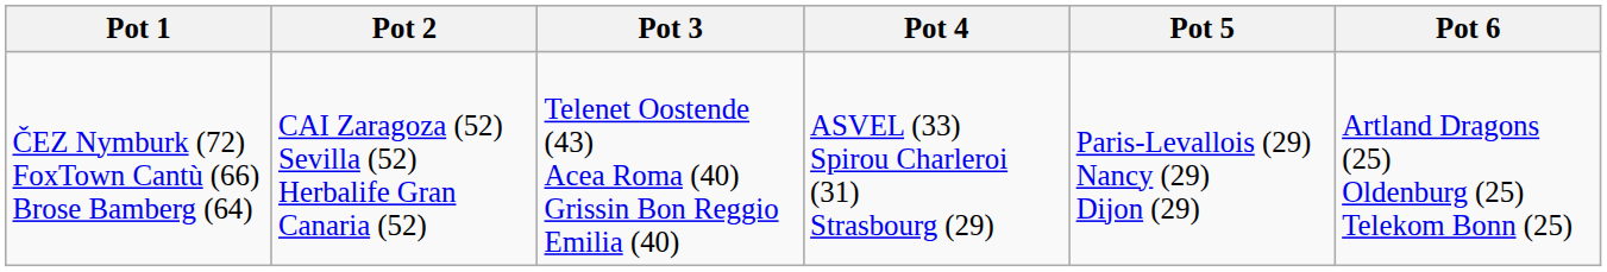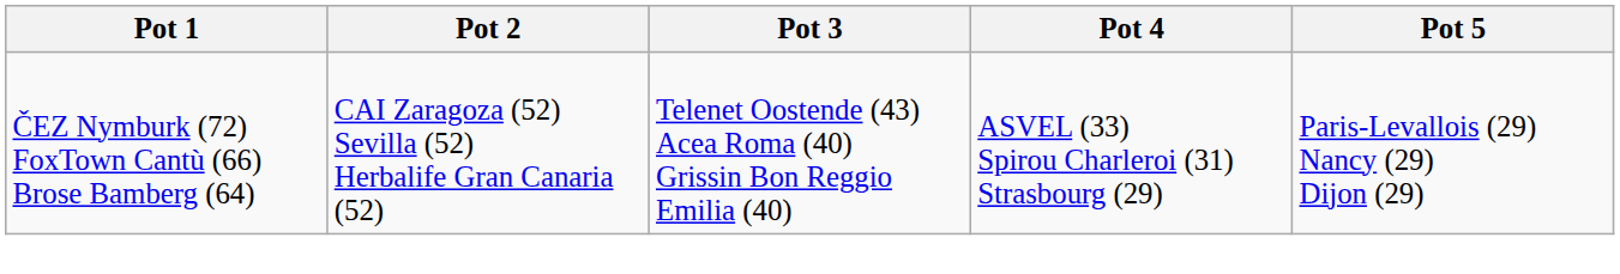- column: Pot 6 | Artland Dragons (25) Oldenburg (25) Telekom Bonn (25)
